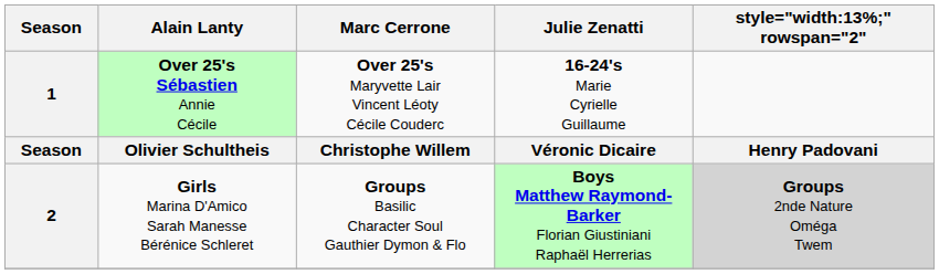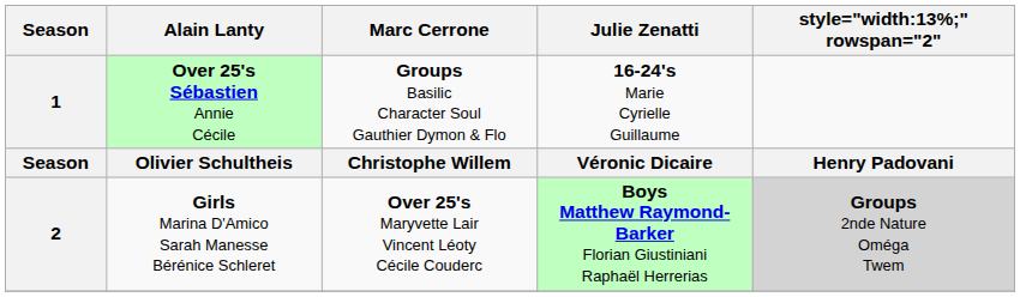1 | Marc Cerrone: Over 25's Maryvette Lair Vincent Léoty Cécile Couderc -> Groups Basilic Character Soul Gauthier Dymon & Flo
2 | Marc Cerrone: Groups Basilic Character Soul Gauthier Dymon & Flo -> Over 25's Maryvette Lair Vincent Léoty Cécile Couderc
